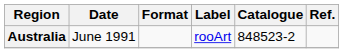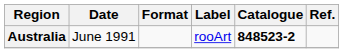Australia | Catalogue: normal -> bold
